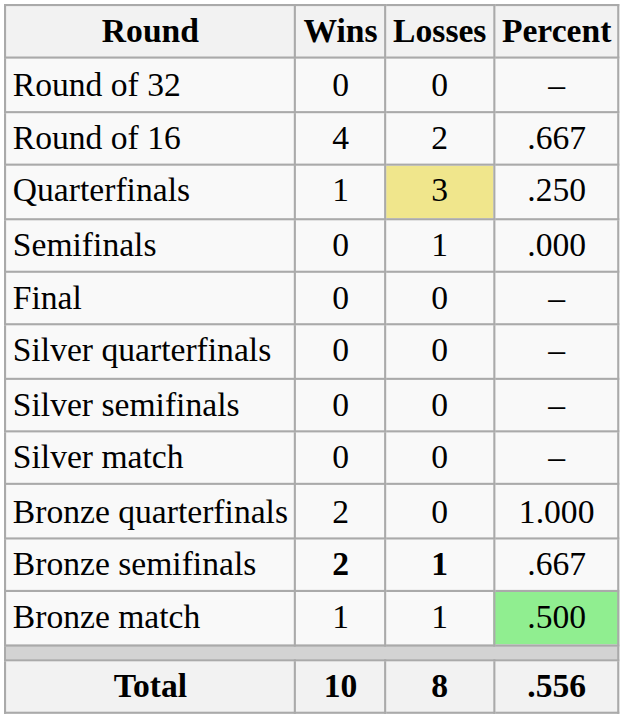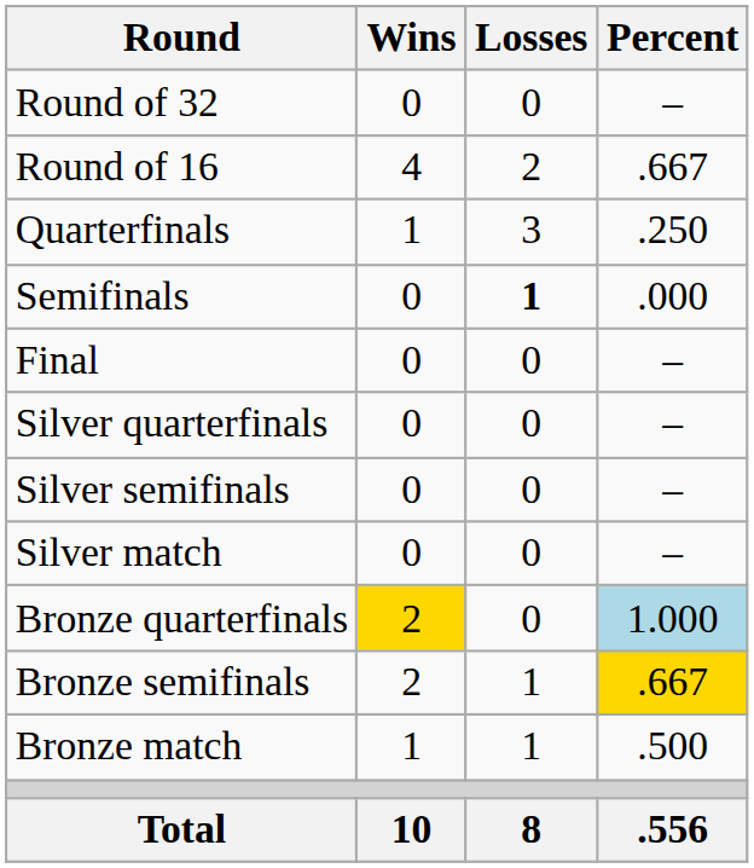Quarterfinals | Losses: khaki background -> no background
Semifinals | Losses: normal -> bold
Bronze quarterfinals | Wins: no background -> gold background
Bronze quarterfinals | Percent: no background -> lightblue background
Bronze semifinals | Wins: bold -> normal
Bronze semifinals | Losses: bold -> normal
Bronze semifinals | Percent: no background -> gold background
Bronze match | Percent: lightgreen background -> no background
